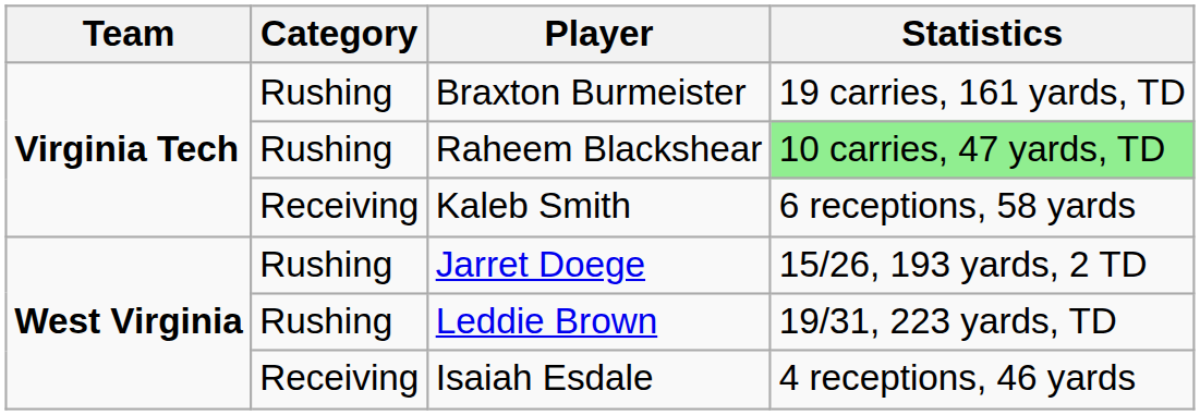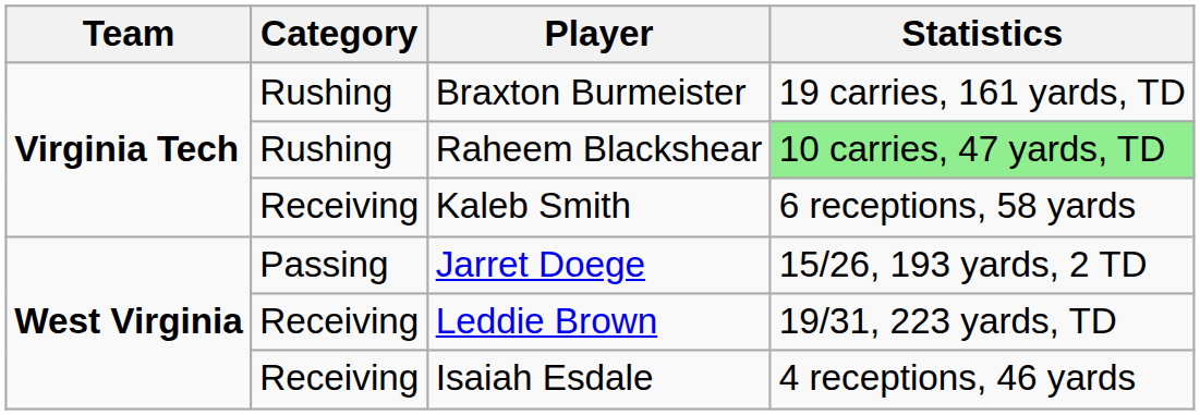Jarret Doege | Category: Rushing -> Passing
Leddie Brown | Category: Rushing -> Receiving
